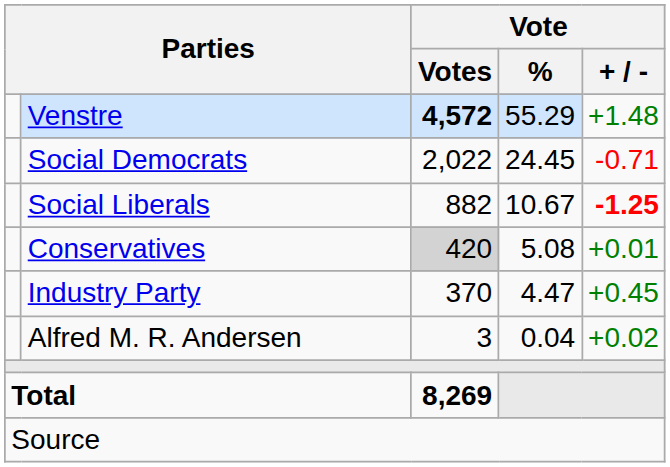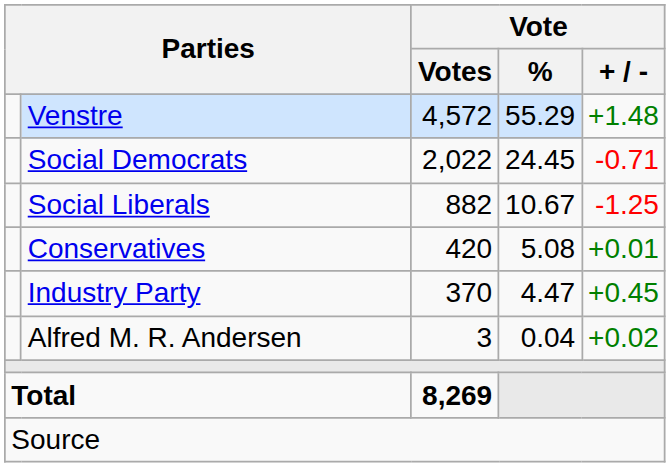Venstre | Vote / Votes: bold -> normal
Social Liberals | Vote / + / -: bold -> normal
Conservatives | Vote / Votes: lightgrey background -> no background
